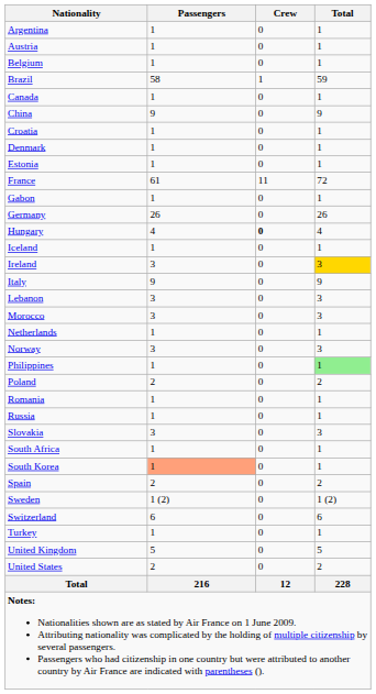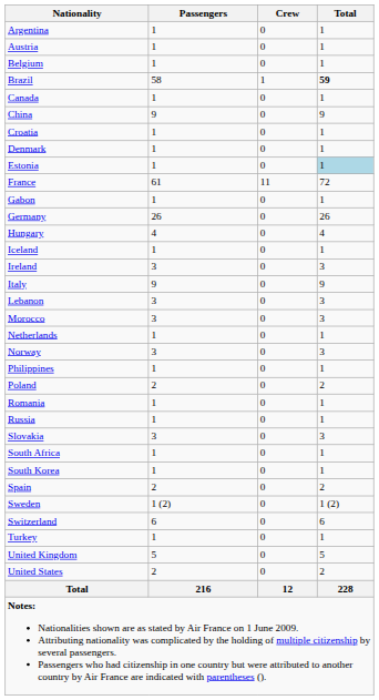Brazil | Total: normal -> bold
Estonia | Total: no background -> lightblue background
Hungary | Crew: bold -> normal
Ireland | Total: gold background -> no background
Philippines | Total: lightgreen background -> no background
South Korea | Passengers: lightsalmon background -> no background
